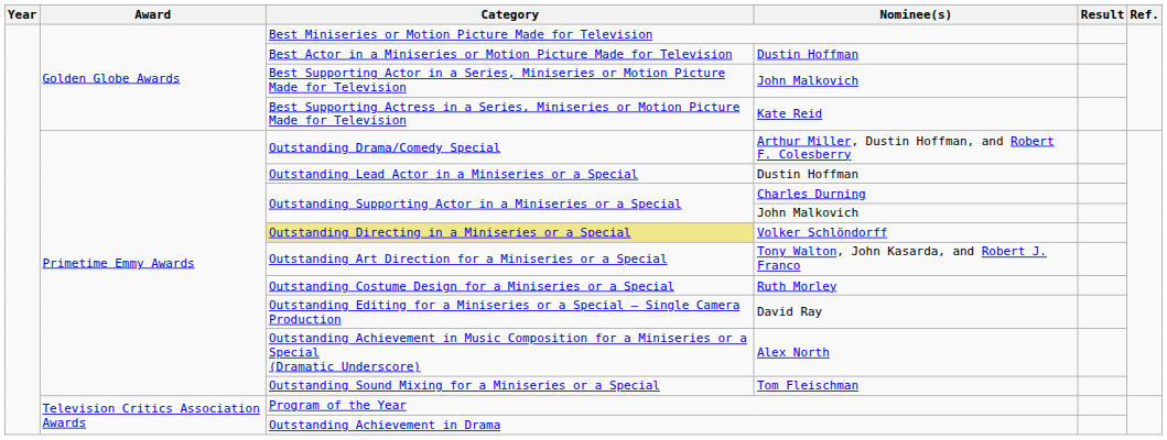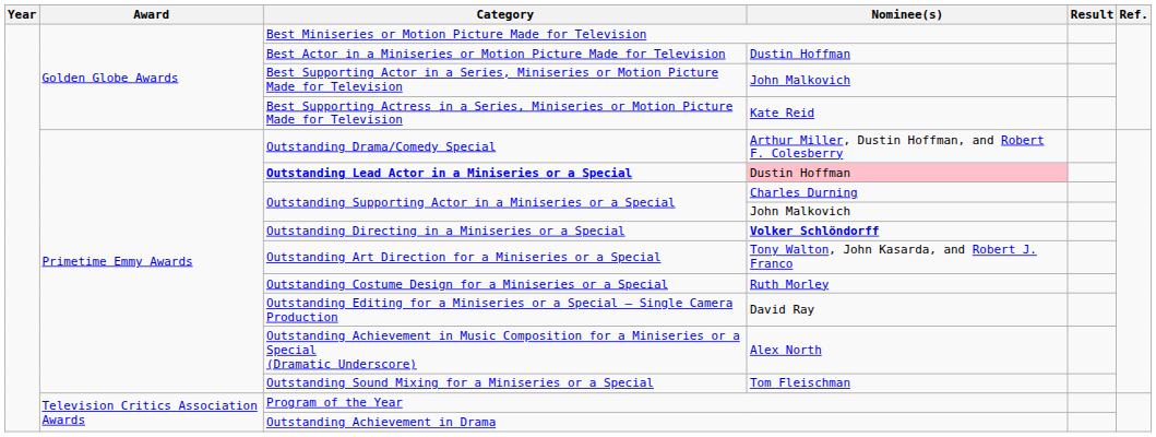Outstanding Lead Actor in a Miniseries or a Special | Category: normal -> bold
Outstanding Lead Actor in a Miniseries or a Special | Nominee(s): no background -> pink background
Outstanding Directing in a Miniseries or a Special | Category: khaki background -> no background
Outstanding Directing in a Miniseries or a Special | Nominee(s): normal -> bold
